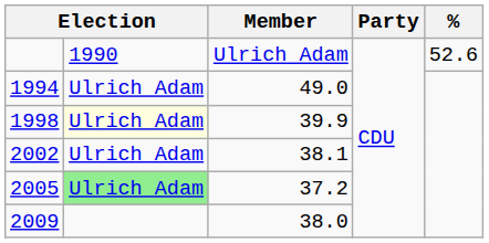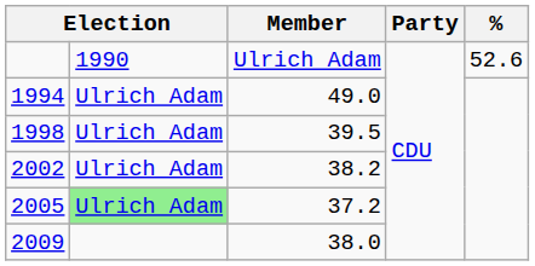1998 | column 2: lightyellow background -> no background
1998 | Member: 39.9 -> 39.5
2002 | Member: 38.1 -> 38.2
